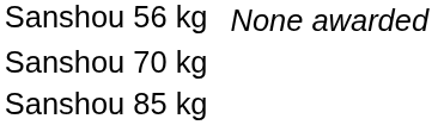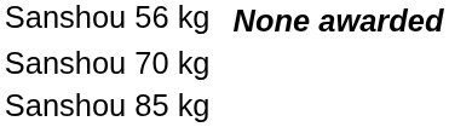Sanshou 56 kg / None awarded | column 2: normal -> bold
